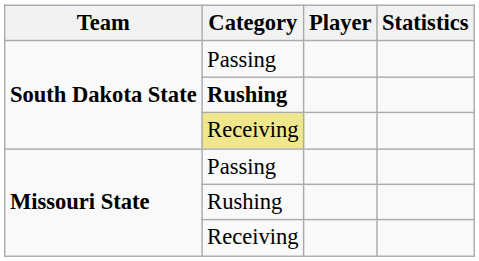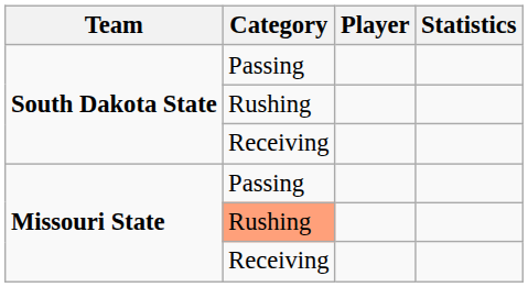South Dakota State / Rushing | Category: bold -> normal
South Dakota State / Receiving | Category: khaki background -> no background
Missouri State / Rushing | Category: no background -> lightsalmon background
